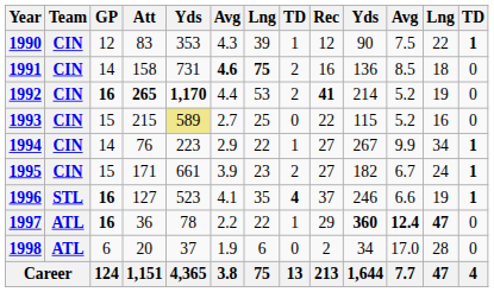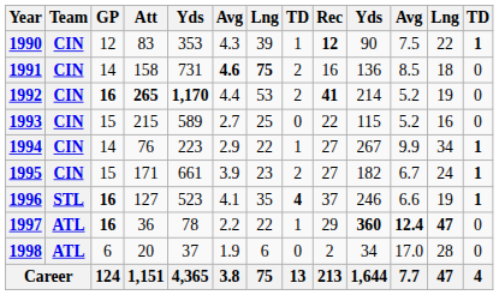1990 | Rec: normal -> bold
1993 | column 5: khaki background -> no background
